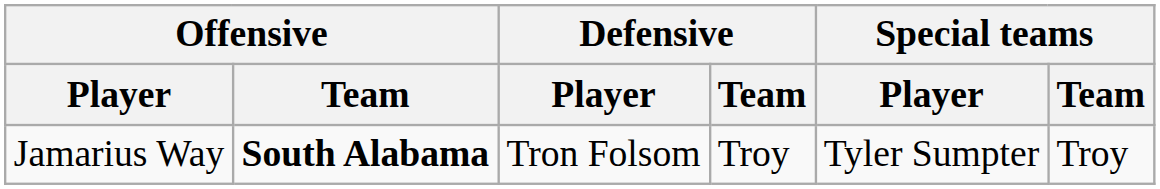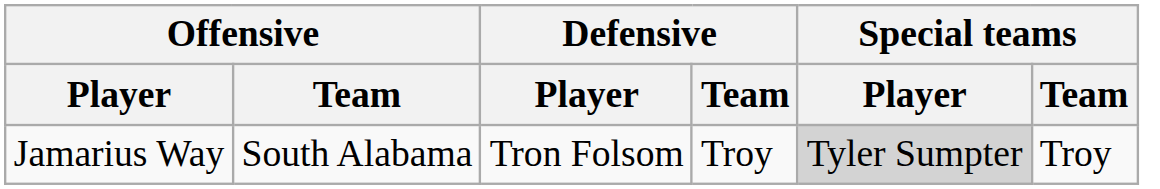Jamarius Way | Offensive / Team: bold -> normal
Jamarius Way | Special teams / Player: no background -> lightgrey background
